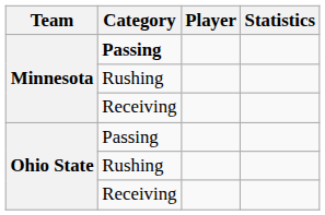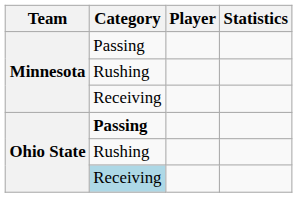Minnesota / Passing | Category: bold -> normal
Ohio State / Passing | Category: normal -> bold
Ohio State / Receiving | Category: no background -> lightblue background
